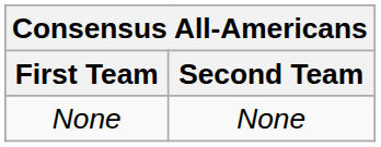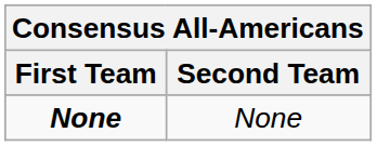row 3 | First Team: normal -> bold
